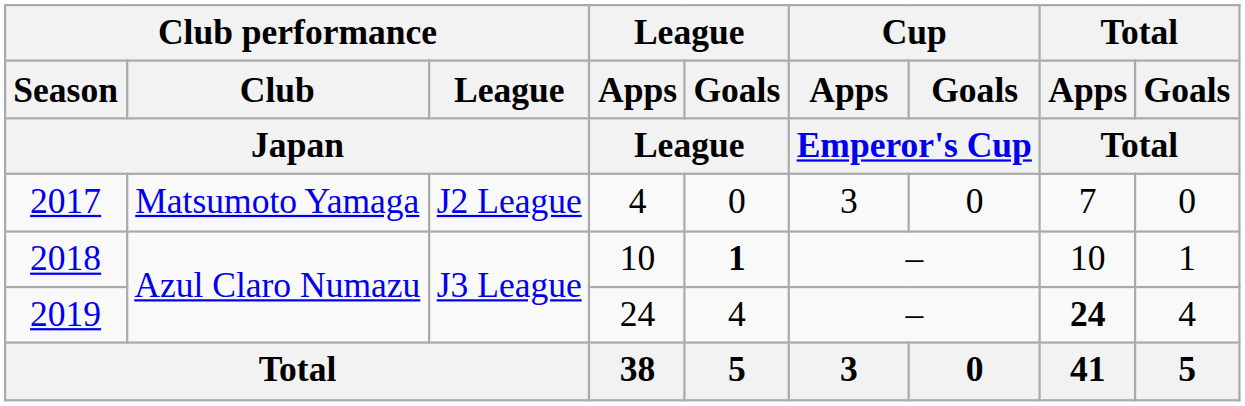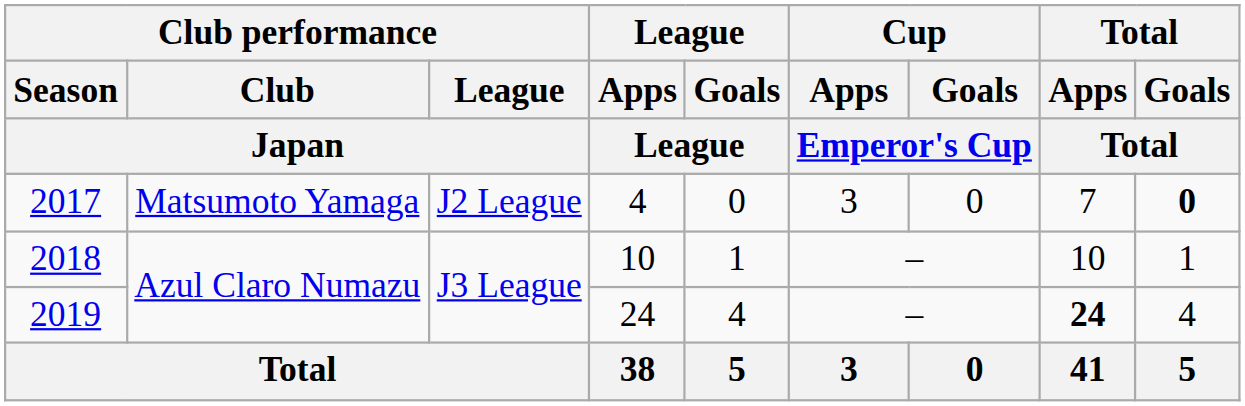2017 | Total / Goals / Total: normal -> bold
2018 | League / Goals / League: bold -> normal
